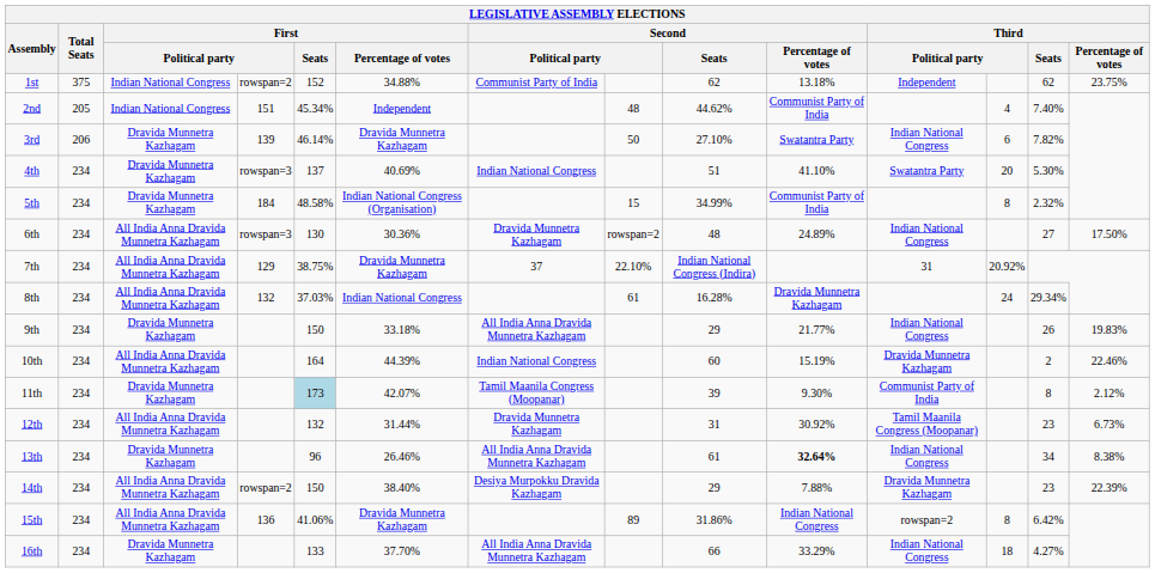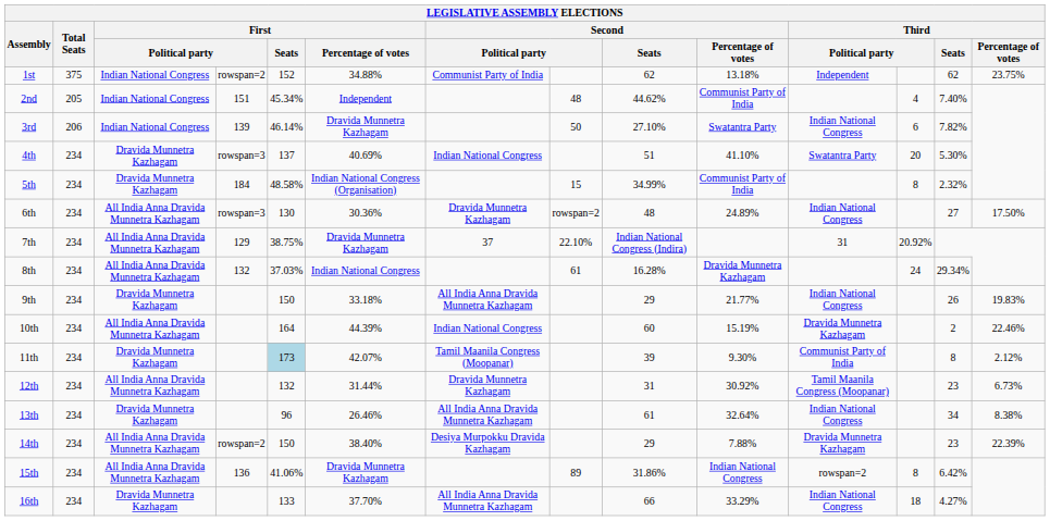3rd | column 3: Dravida Munnetra Kazhagam -> Indian National Congress
13th | Second / Percentage of votes: bold -> normal
